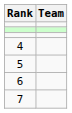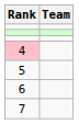row 5 | Rank: no background -> pink background
